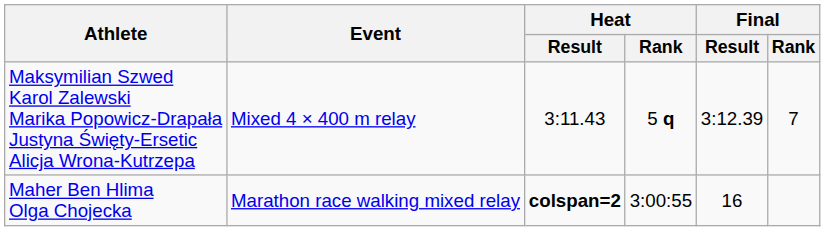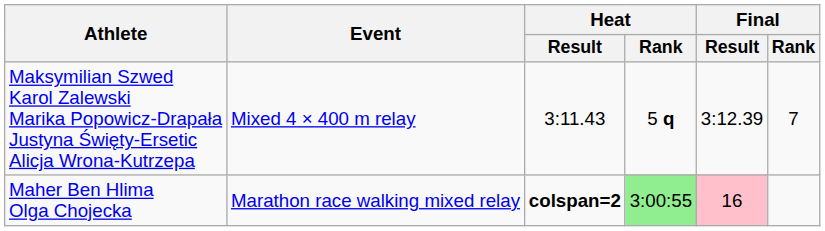Maher Ben Hlima Olga Chojecka | Heat / Rank: no background -> lightgreen background
Maher Ben Hlima Olga Chojecka | Final / Result: no background -> pink background
